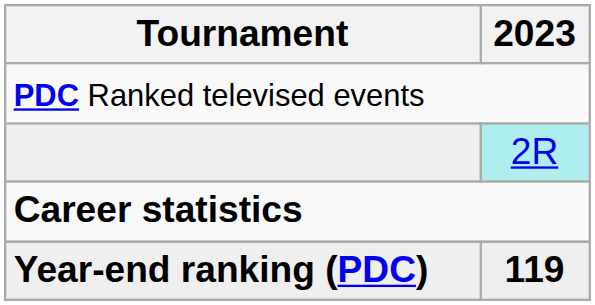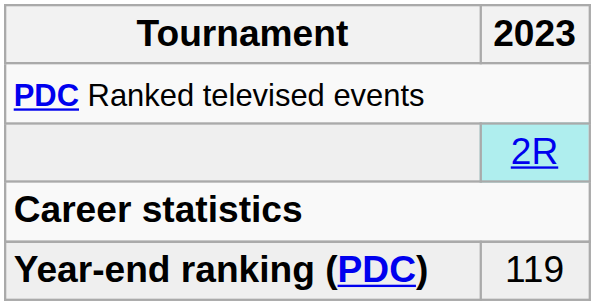Year-end ranking (PDC) | 2023: bold -> normal
